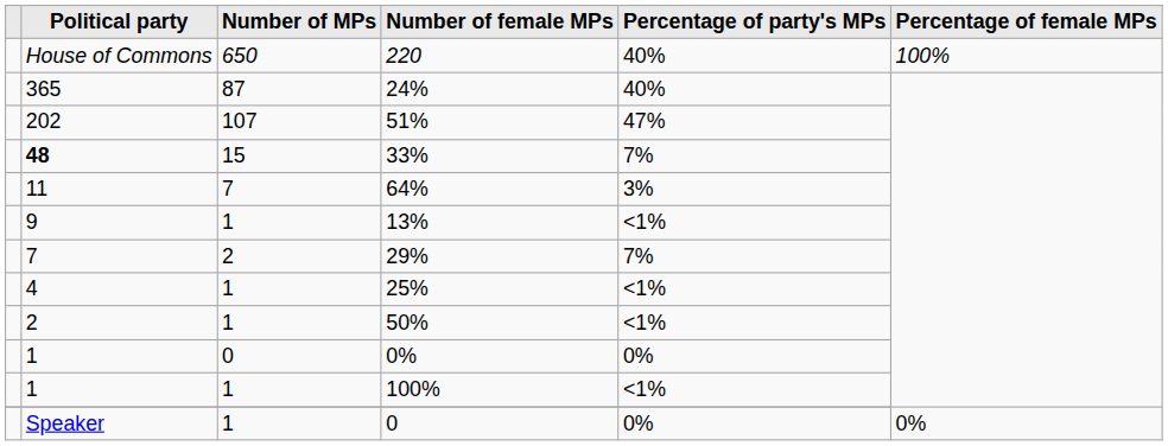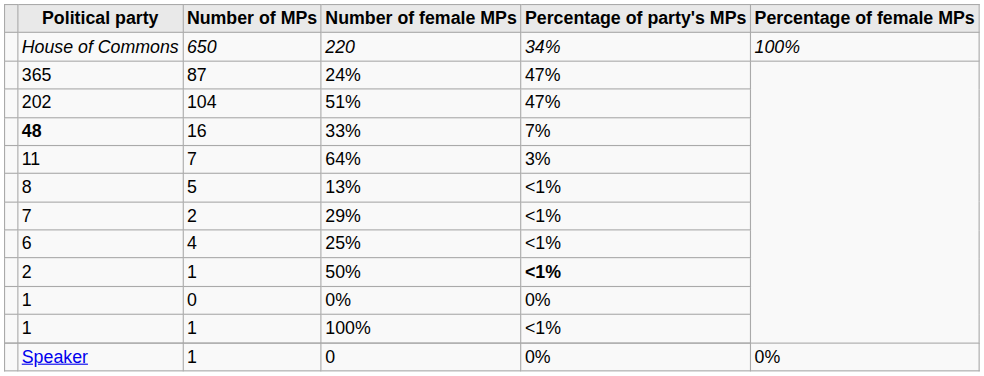220 | Percentage of party's MPs: 40% -> 34%
24% | Percentage of party's MPs: 40% -> 47%
51% | Number of MPs: 107 -> 104
33% | Number of MPs: 15 -> 16
13% | Political party: 9 -> 8
13% | Number of MPs: 1 -> 5
29% | Percentage of party's MPs: 7% -> <1%
25% | Political party: 4 -> 6
25% | Number of MPs: 1 -> 4
50% | Percentage of party's MPs: normal -> bold
